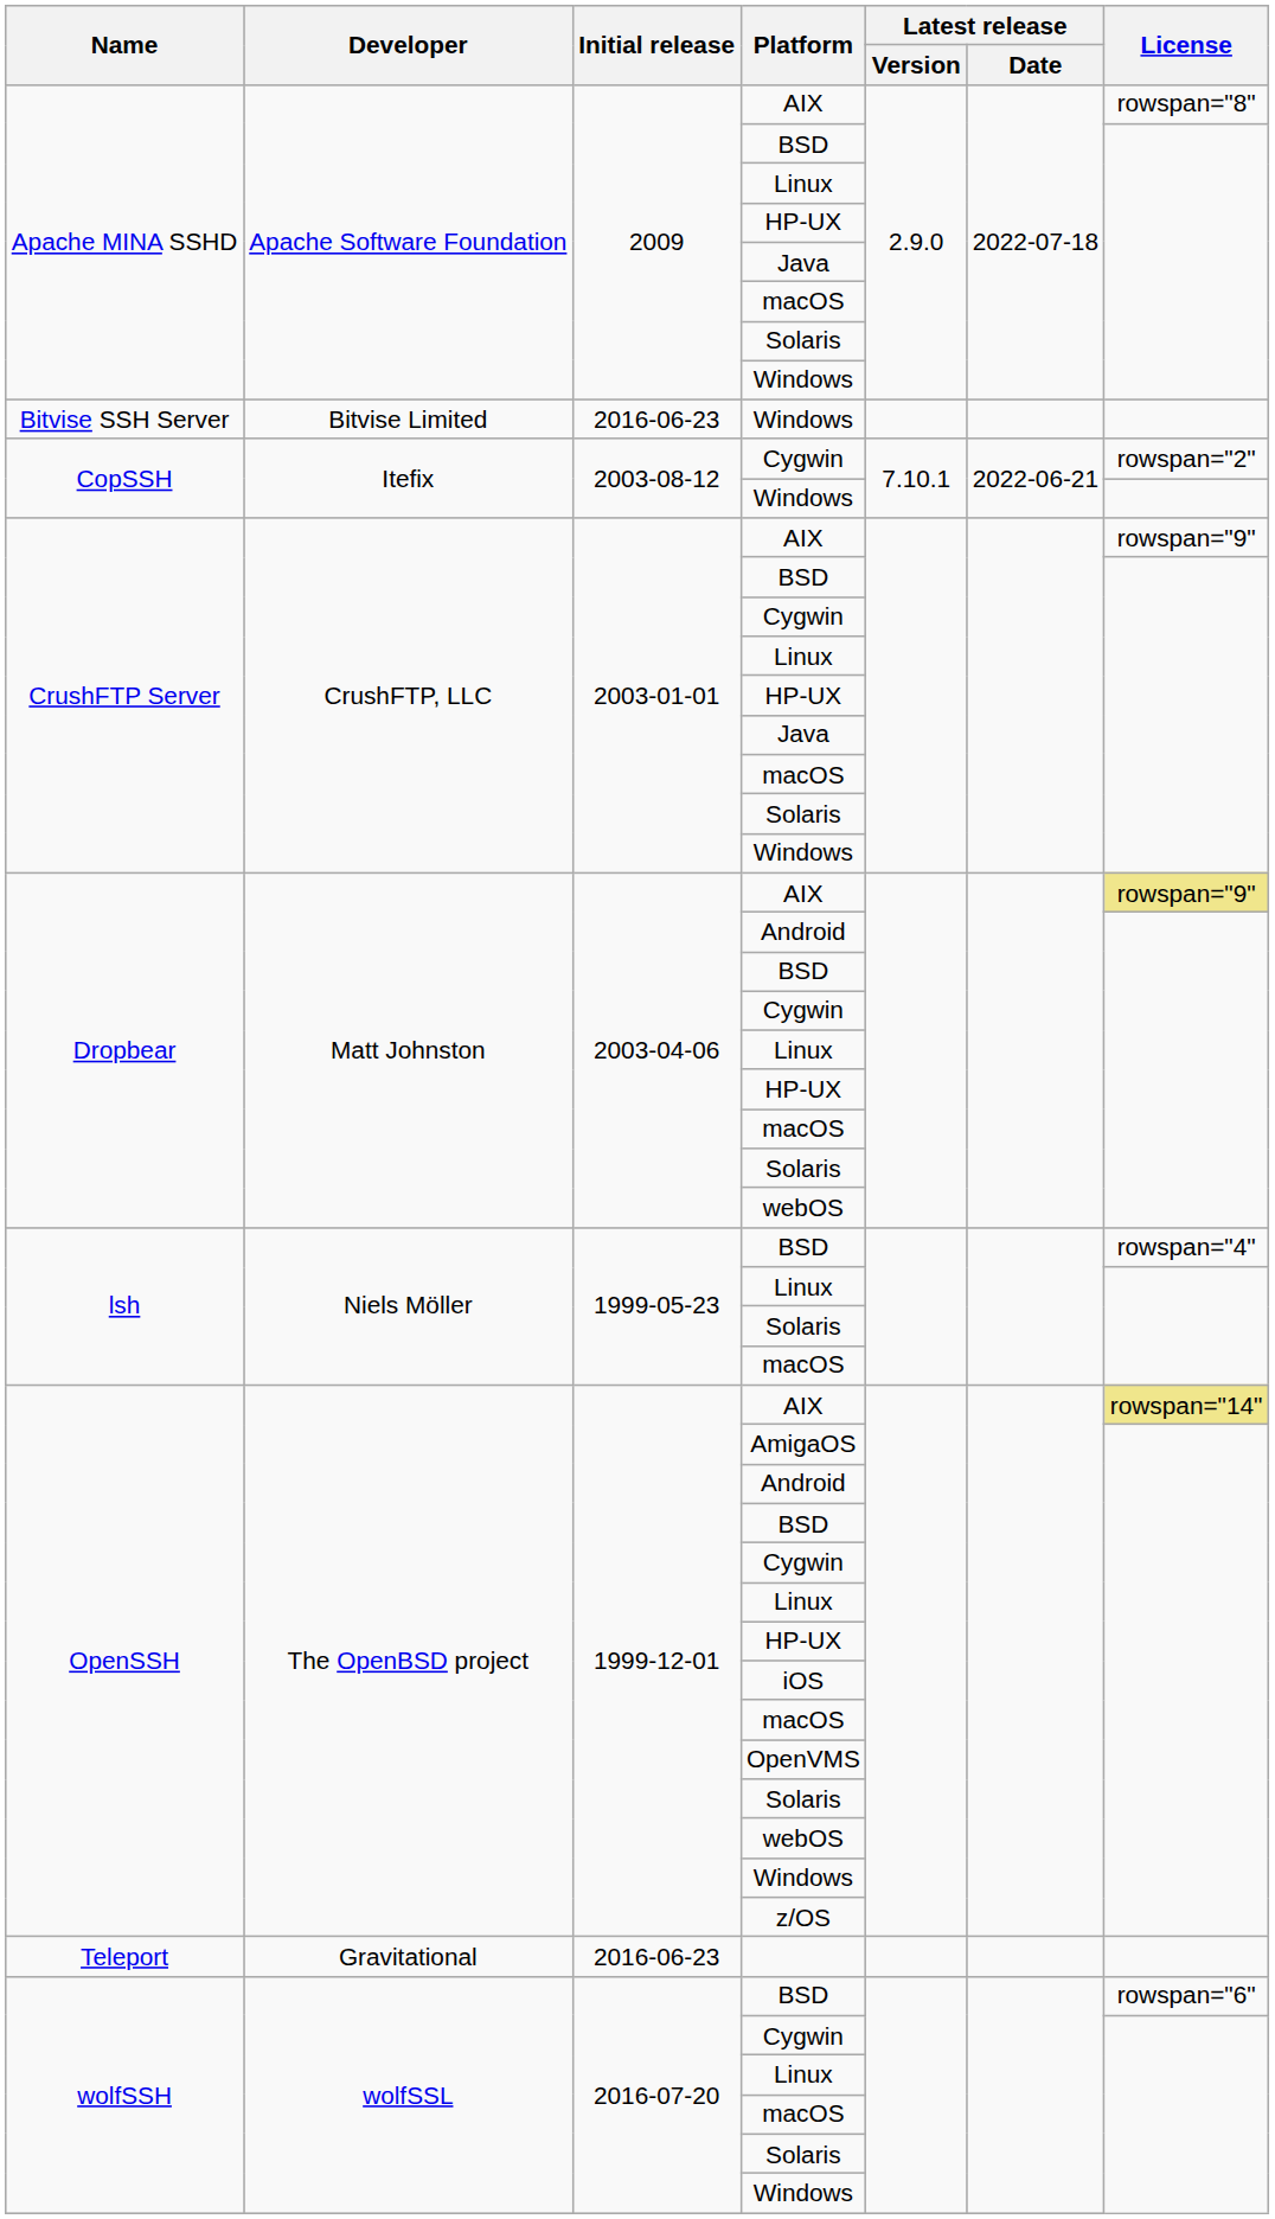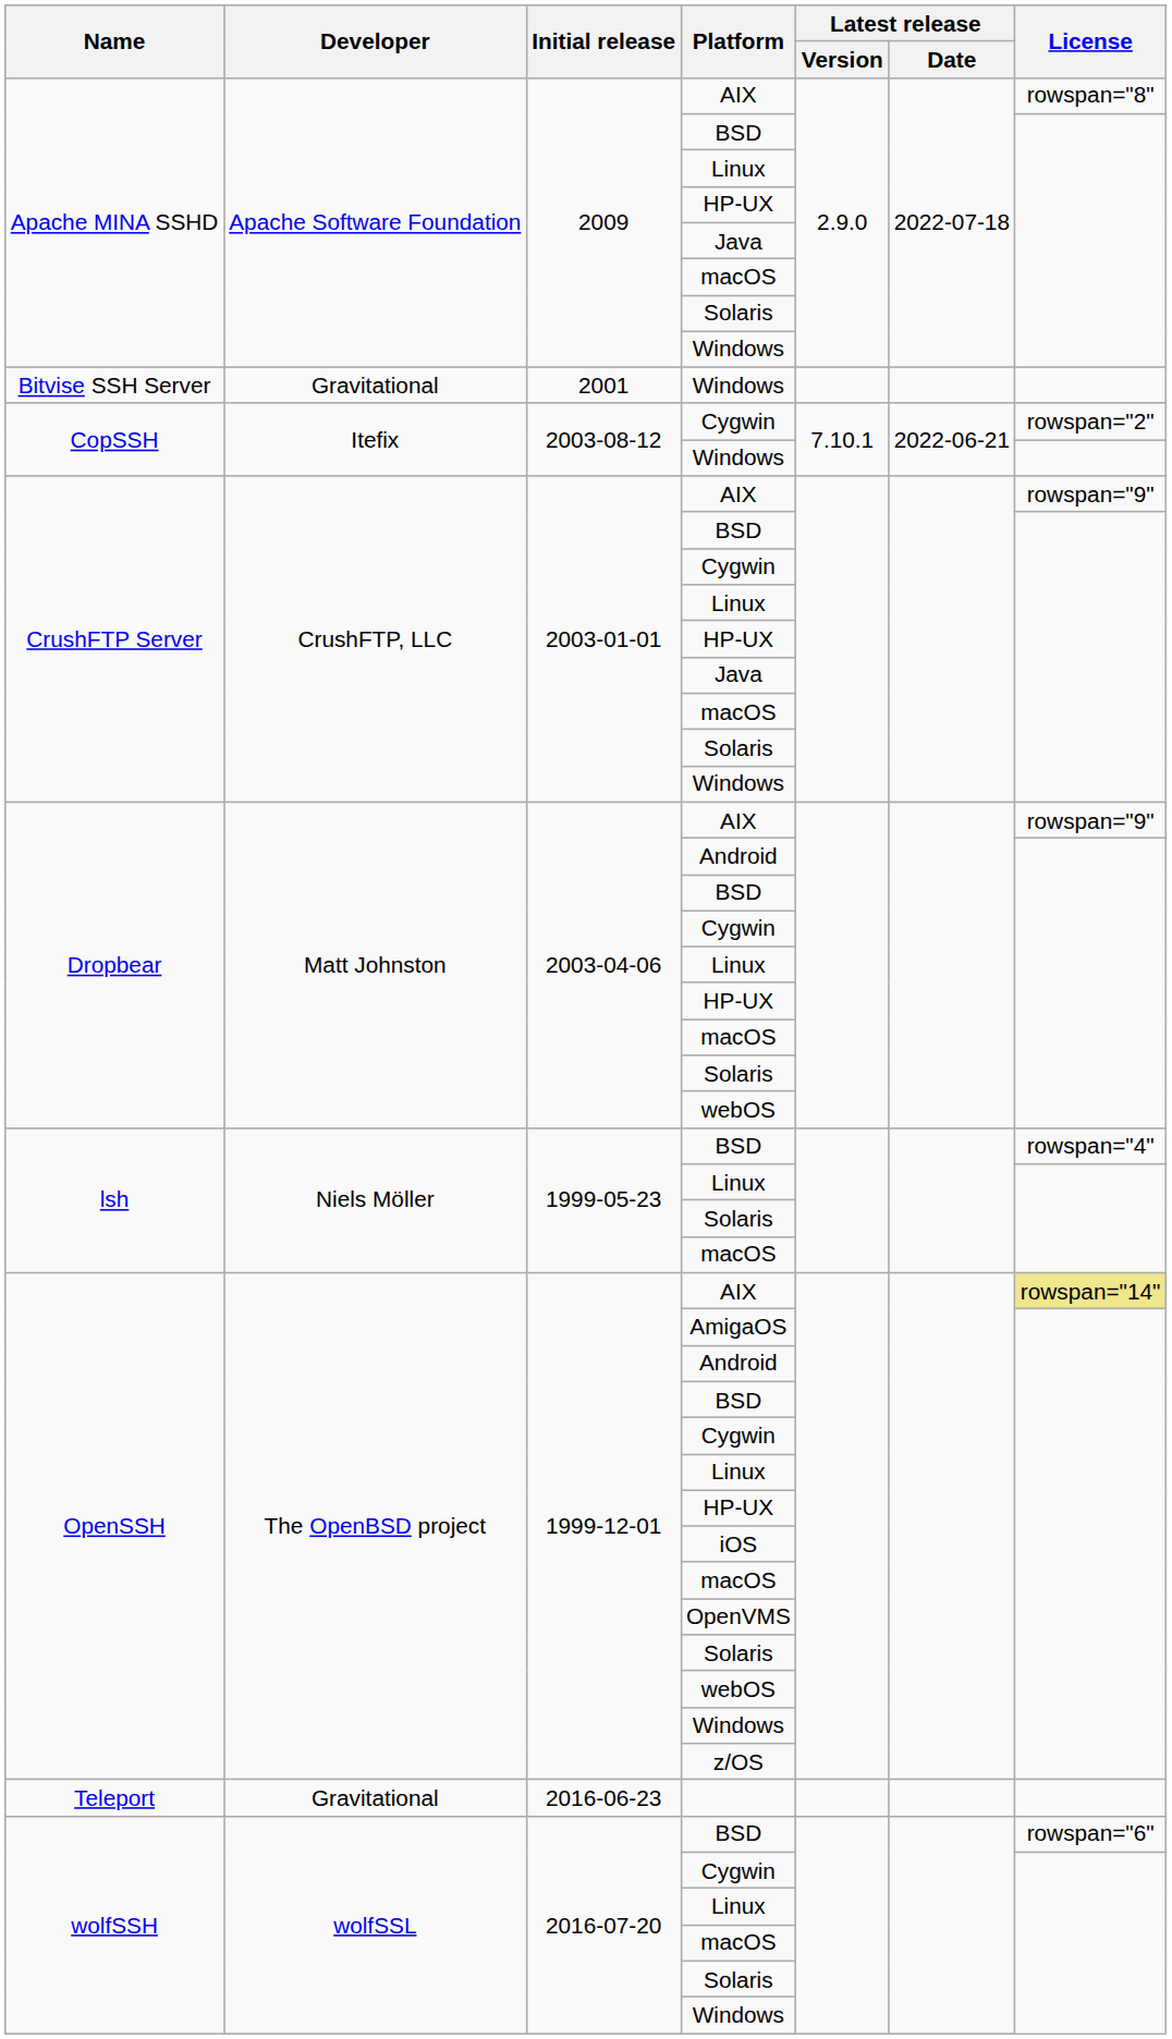Bitvise SSH Server / Windows | Developer: Bitvise Limited -> Gravitational
Bitvise SSH Server / Windows | Initial release: 2016-06-23 -> 2001
Dropbear / AIX | License: khaki background -> no background
